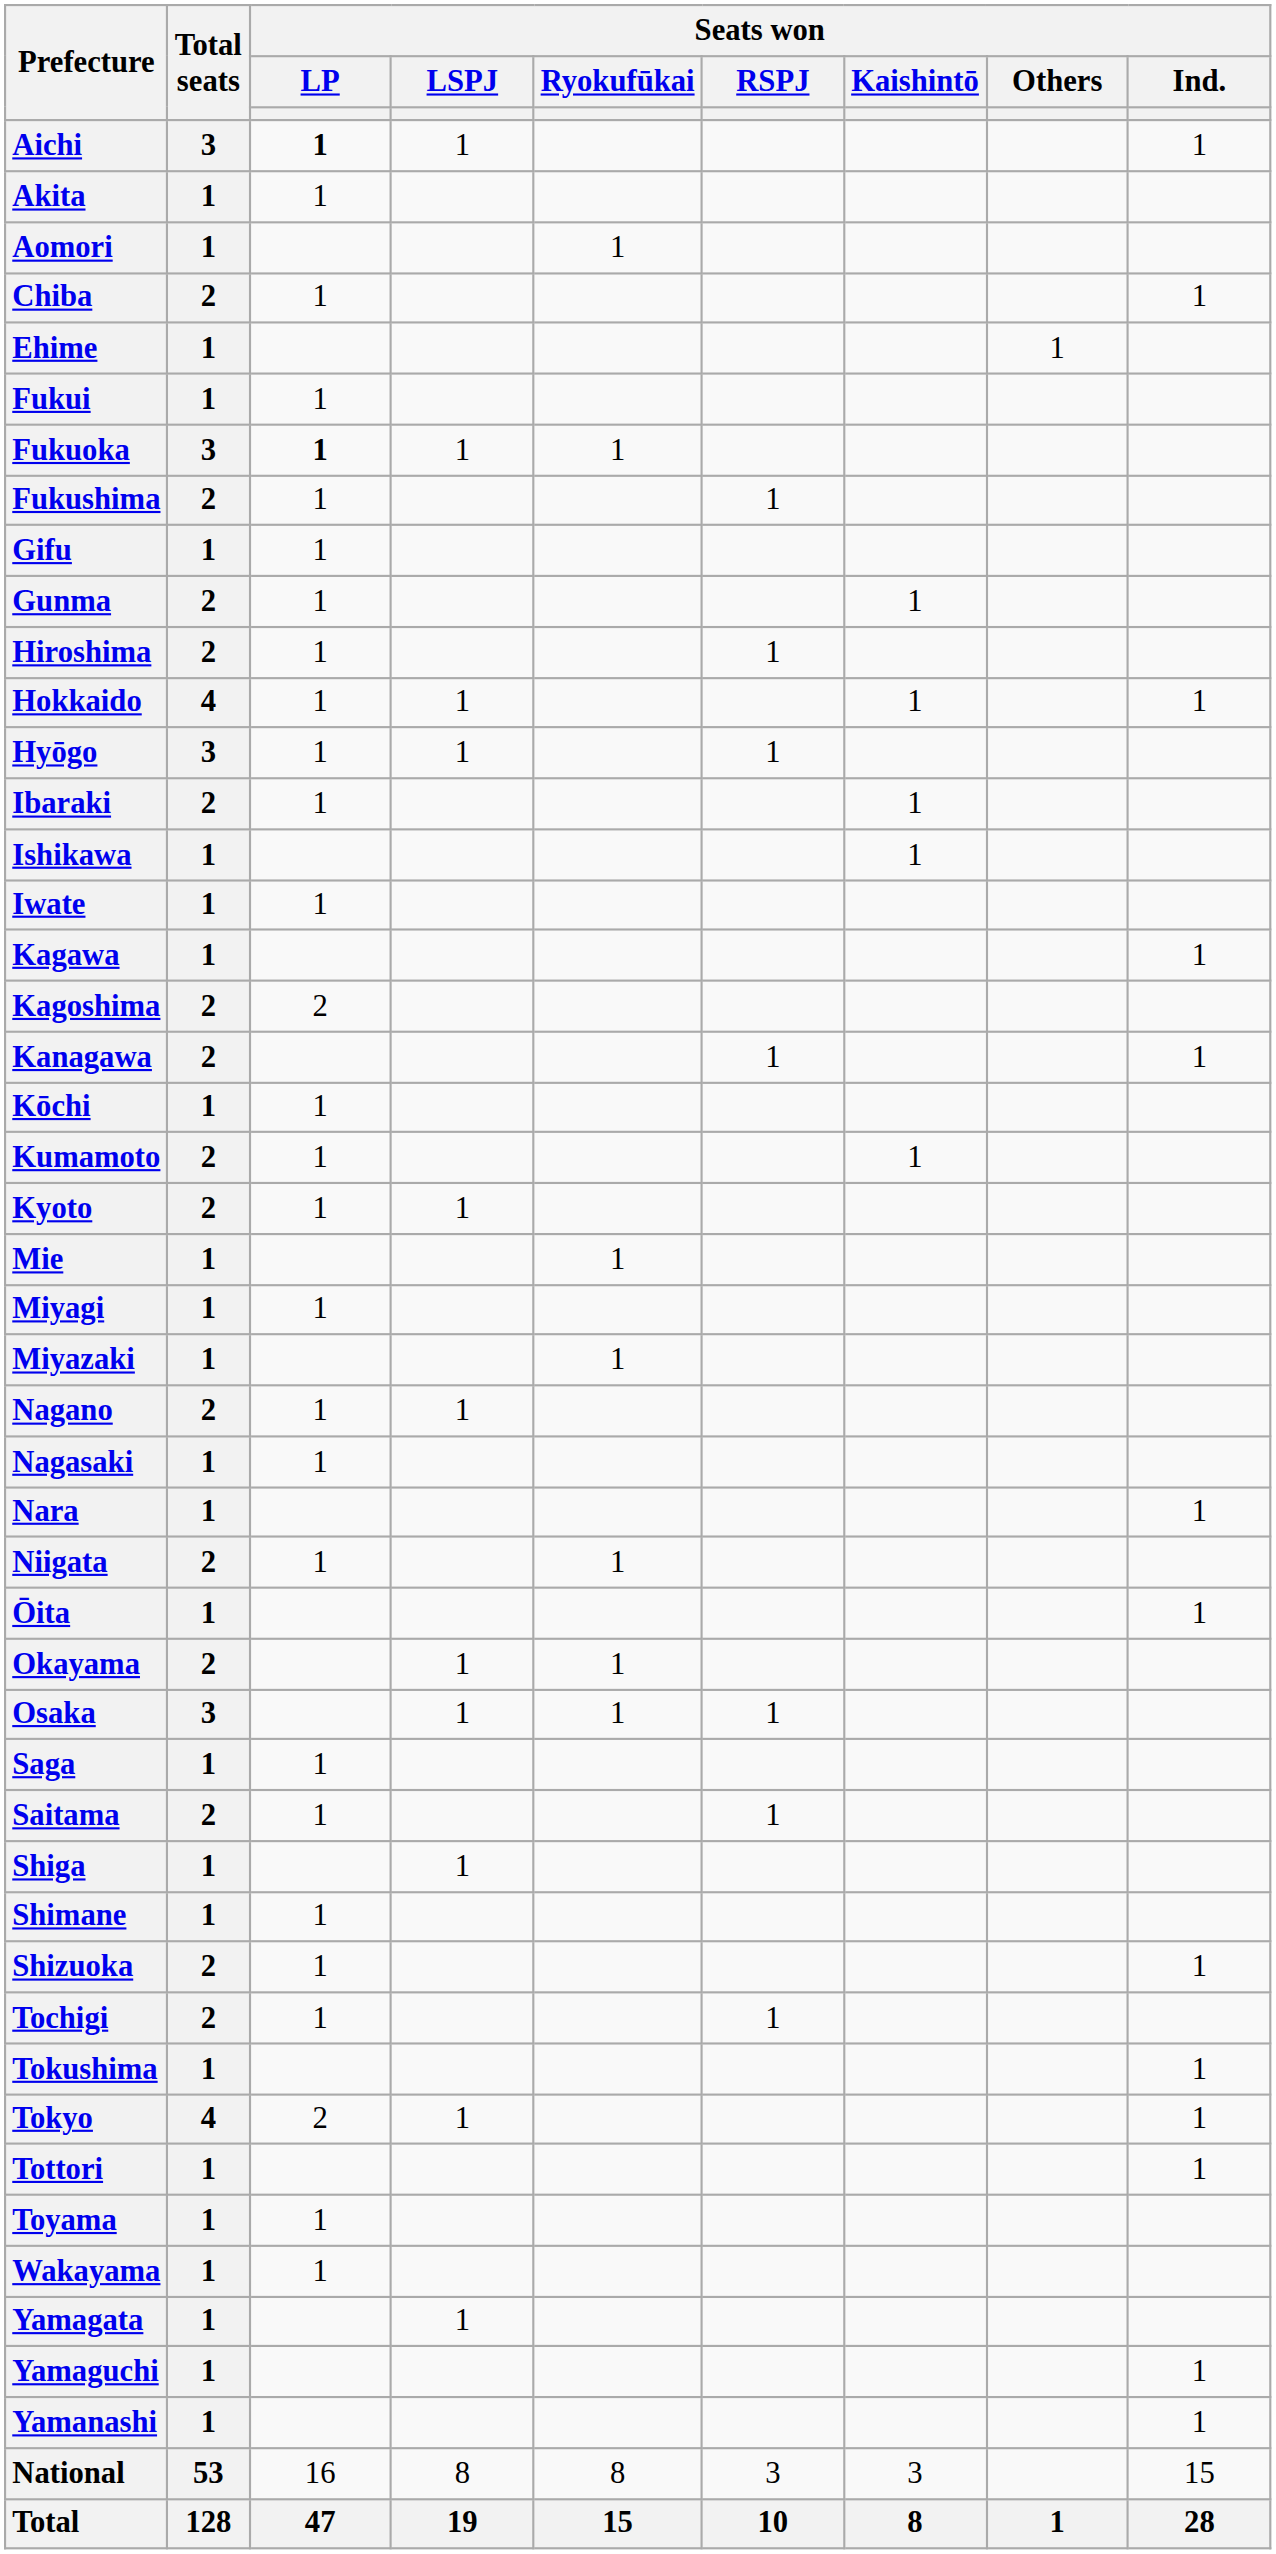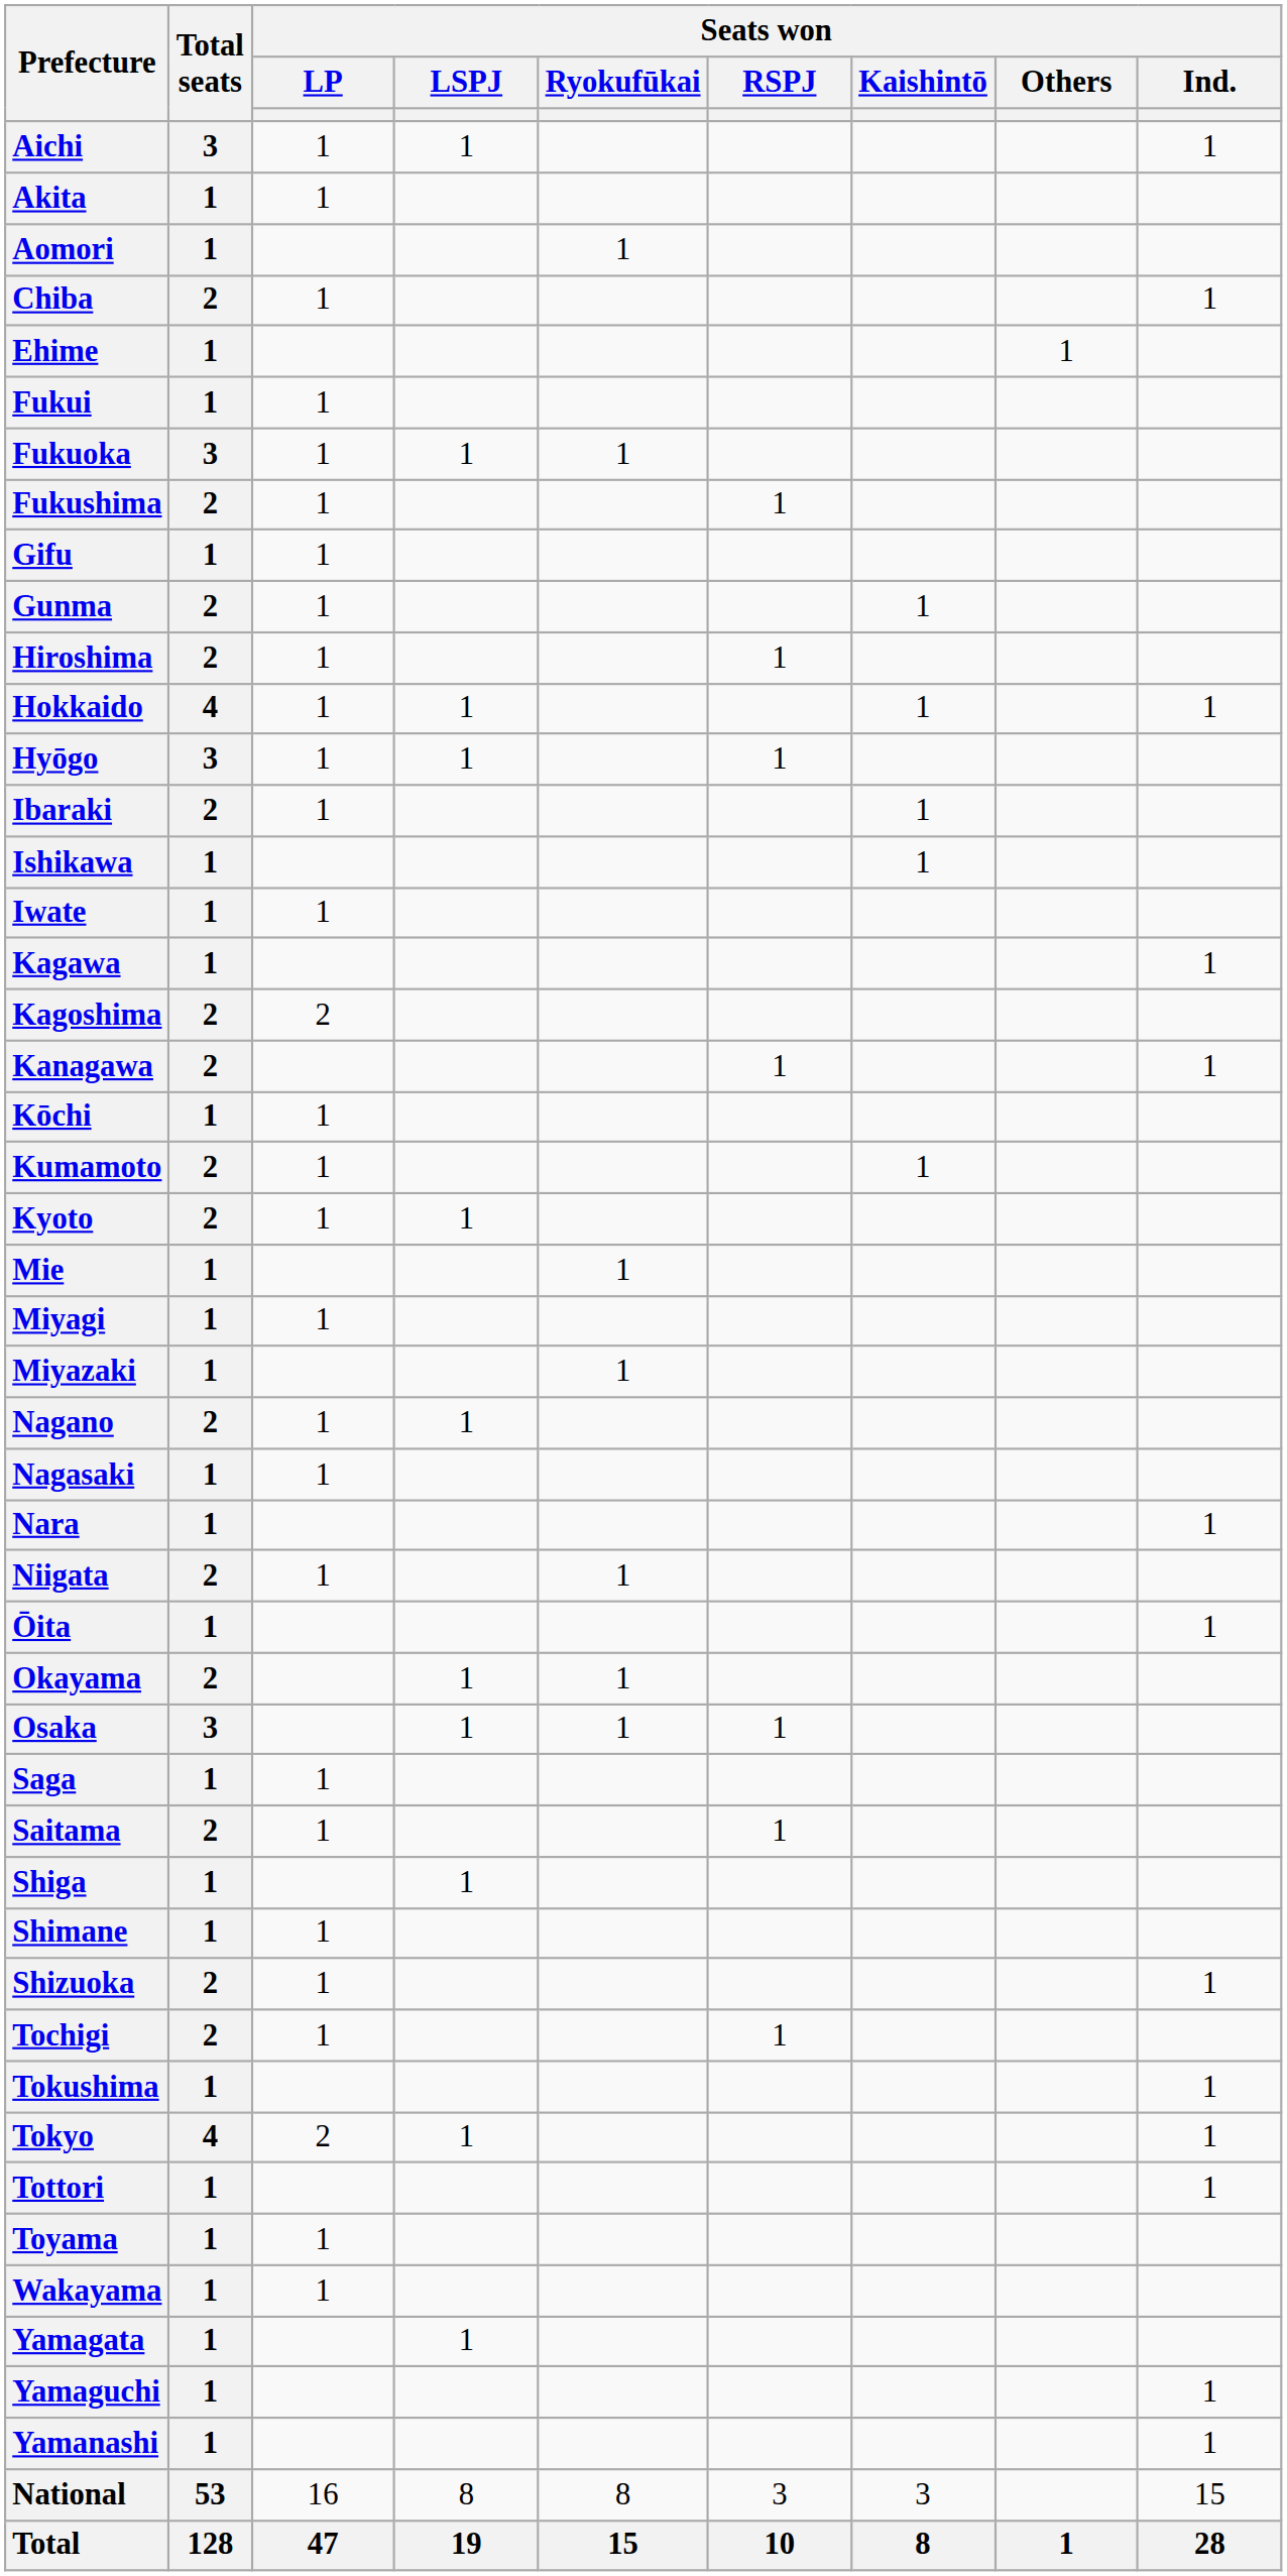Aichi | Seats won / LP: bold -> normal
Fukuoka | Seats won / LP: bold -> normal
